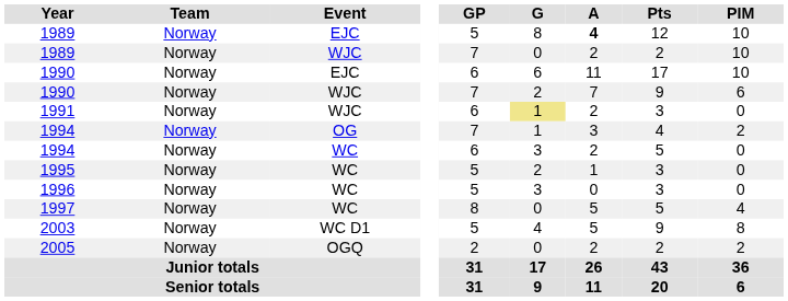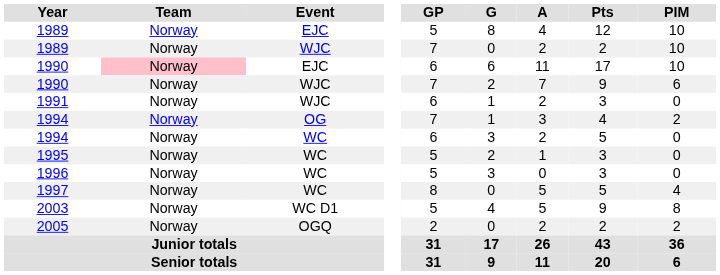1989 / EJC | A: bold -> normal
1990 / EJC | Team: no background -> pink background
1991 | G: khaki background -> no background
